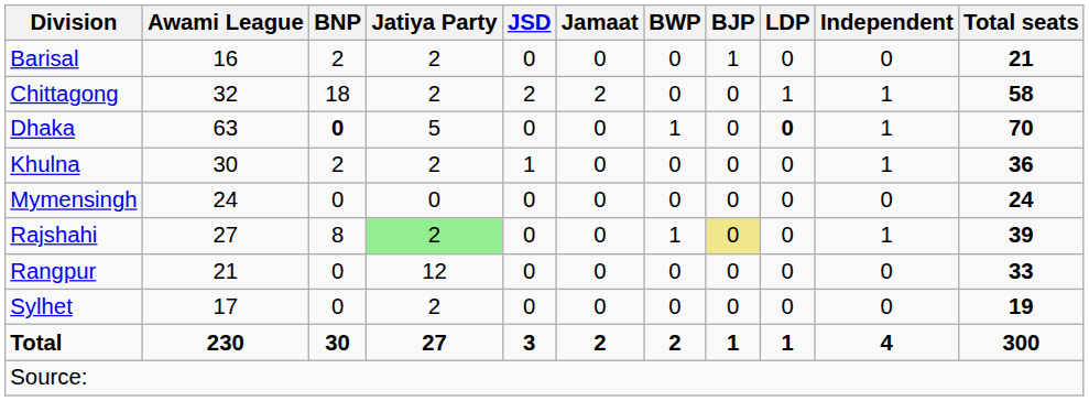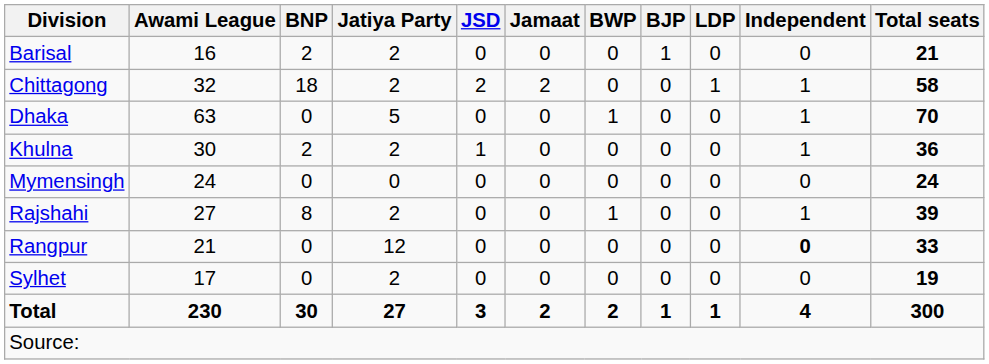Dhaka | BNP: bold -> normal
Dhaka | LDP: bold -> normal
Rajshahi | Jatiya Party: lightgreen background -> no background
Rajshahi | BJP: khaki background -> no background
Rangpur | Independent: normal -> bold
